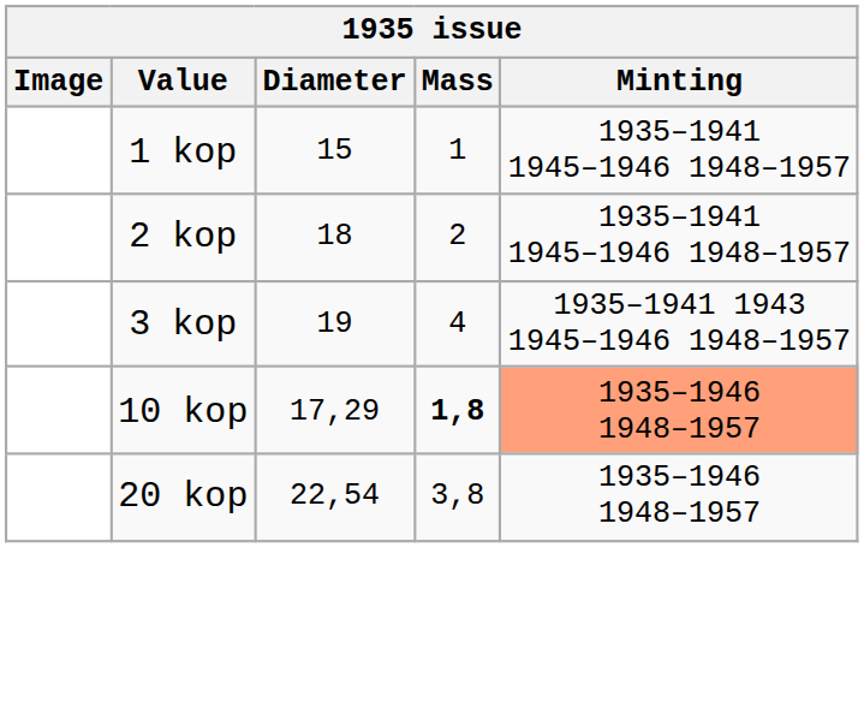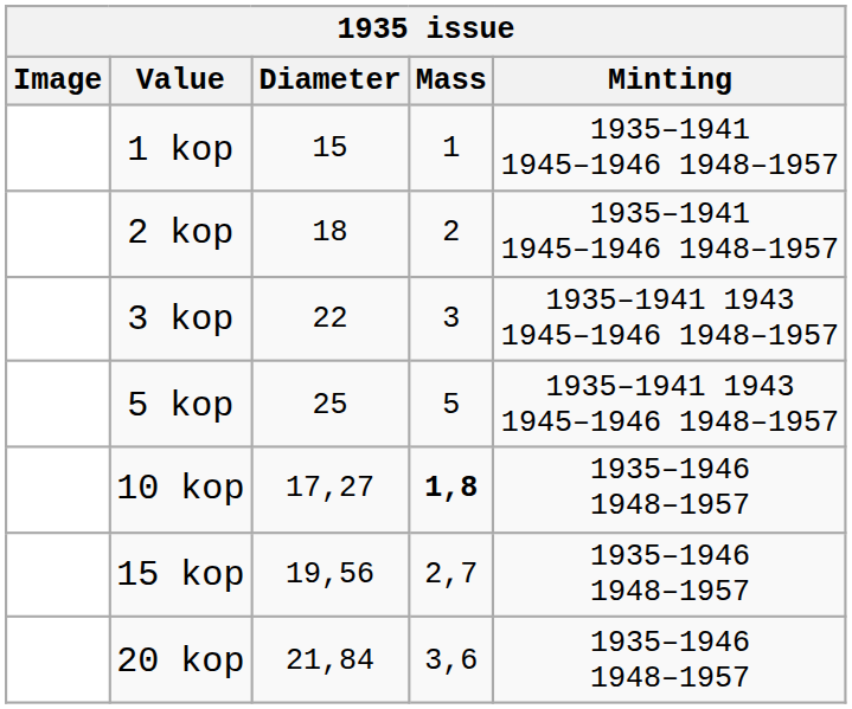3 kop | Diameter: 19 -> 22
3 kop | Mass: 4 -> 3
+ row: 5 kop | 25 | 5 | 1935–1941 1943 1945–1946 1948–1957
10 kop | Diameter: 17,29 -> 17,27
10 kop | Minting: lightsalmon background -> no background
+ row: 15 kop | 19,56 | 2,7 | 1935–1946 1948–1957
20 kop | Diameter: 22,54 -> 21,84
20 kop | Mass: 3,8 -> 3,6
